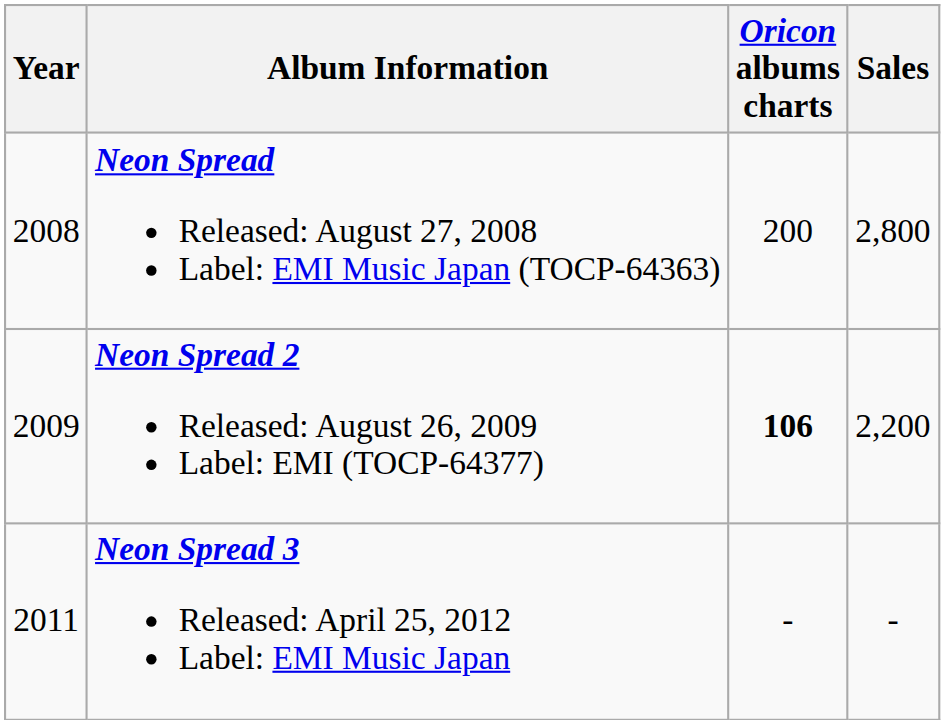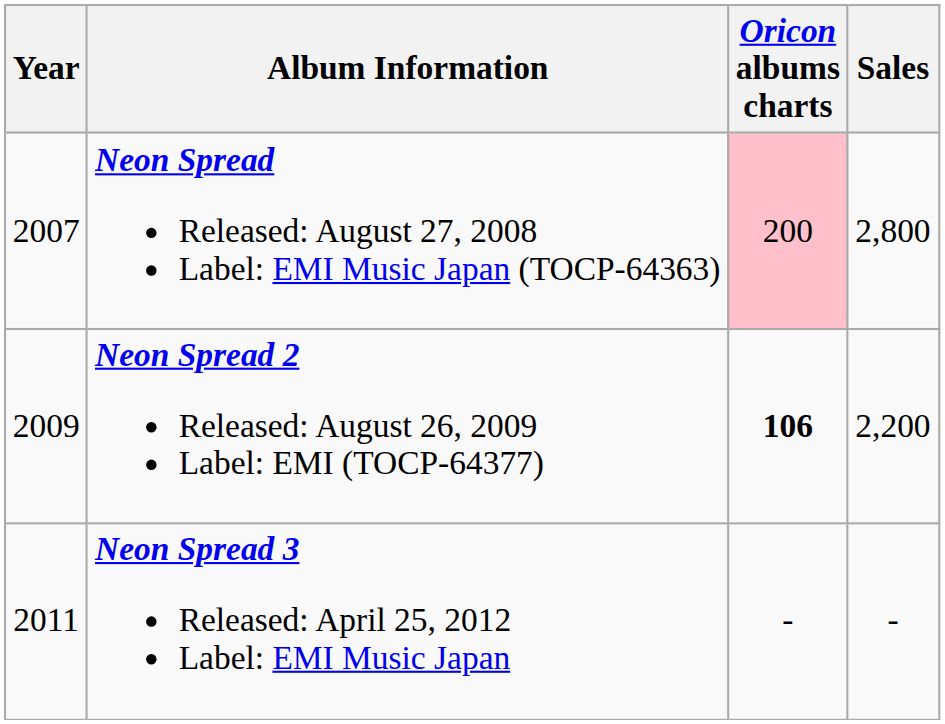row 2 | Year: 2008 -> 2007
row 2 | Oricon albums charts: no background -> pink background
